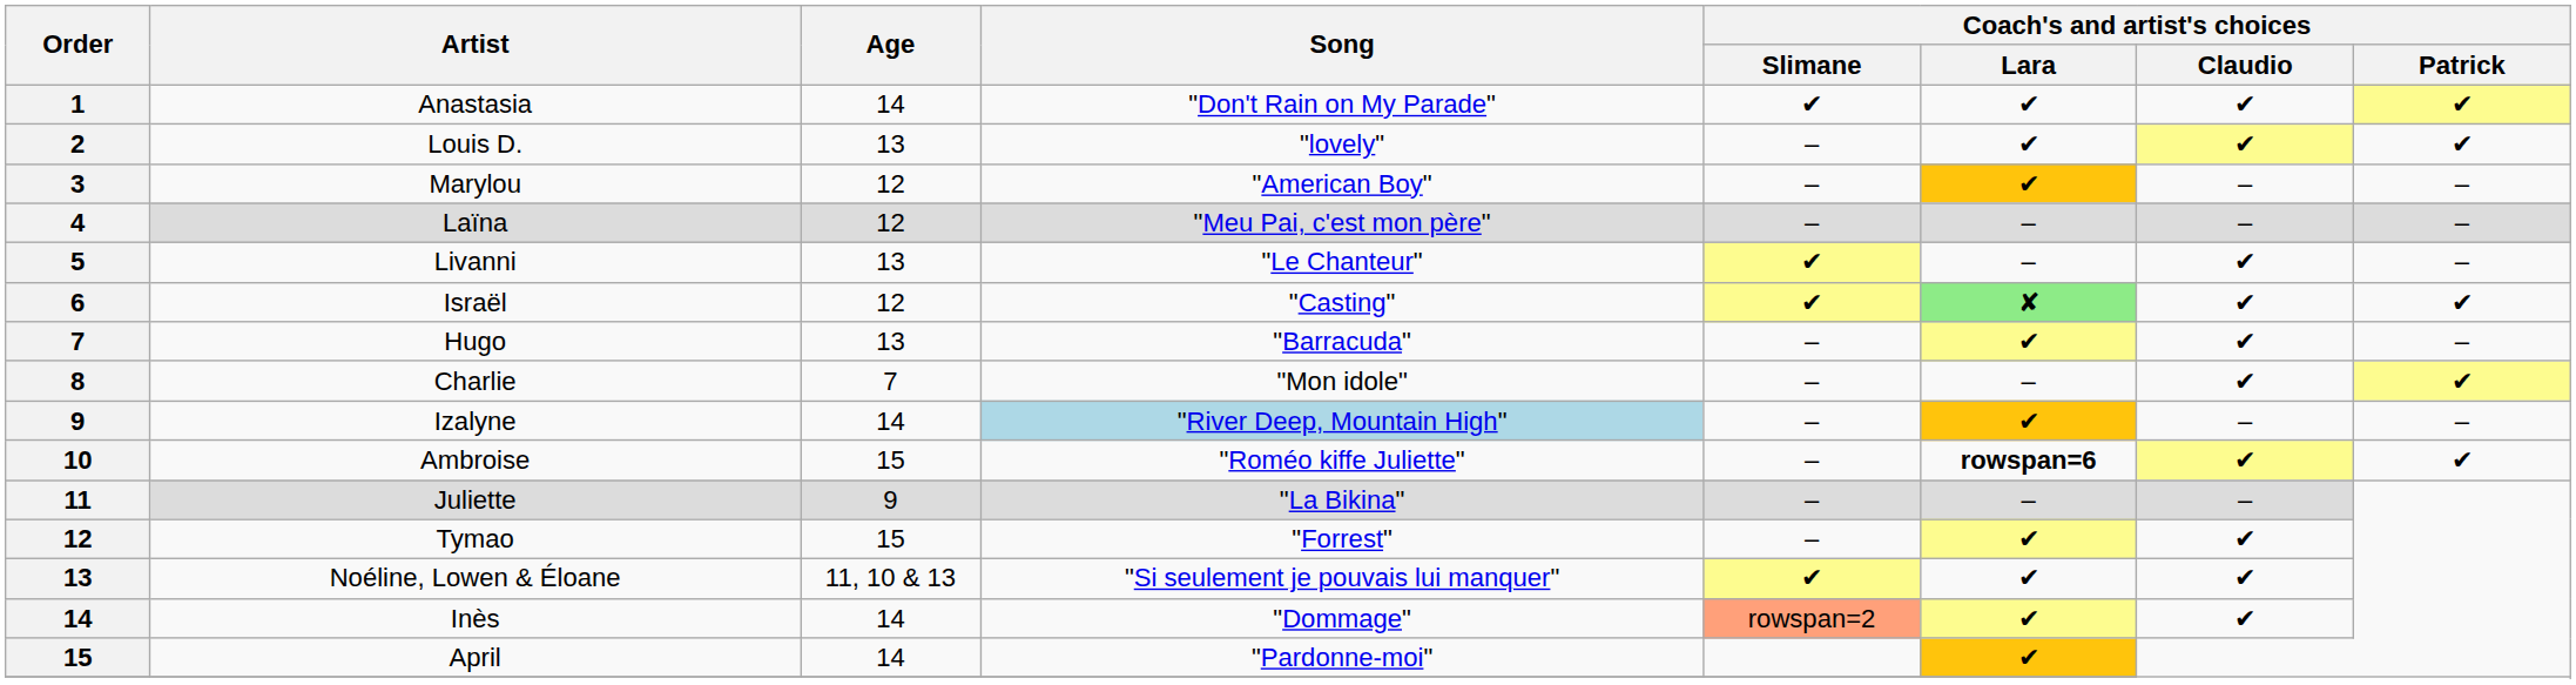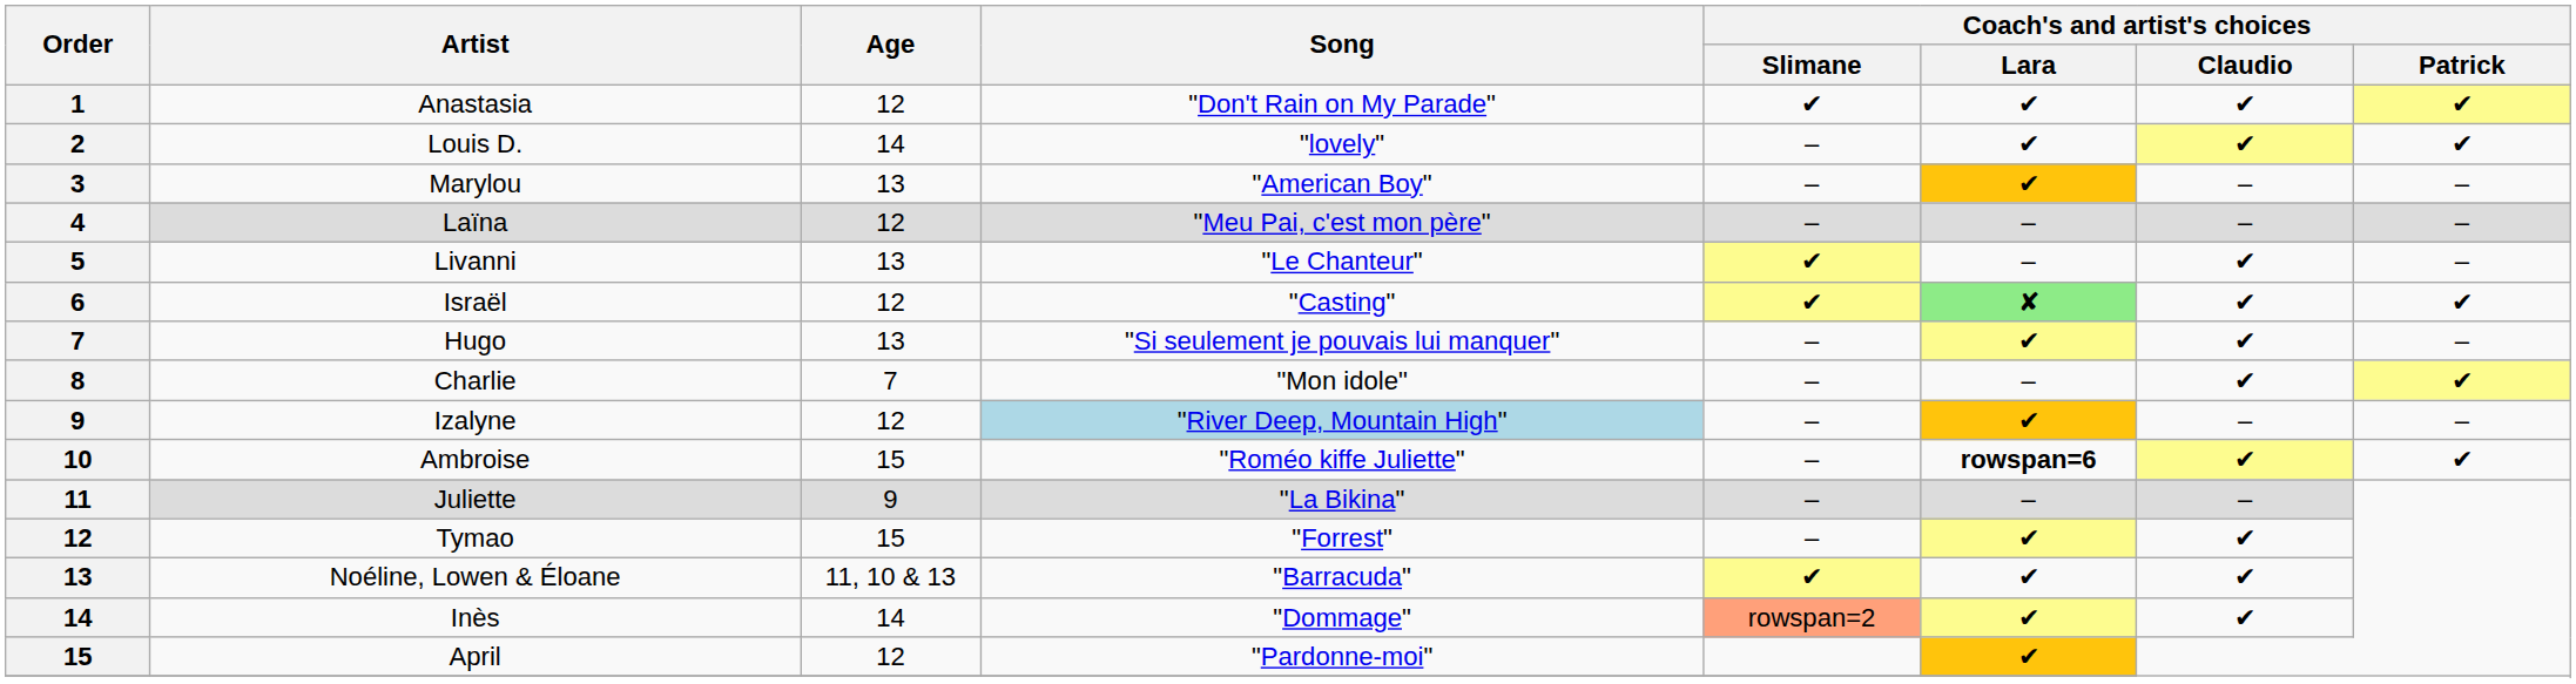Anastasia | Age: 14 -> 12
Louis D. | Age: 13 -> 14
Marylou | Age: 12 -> 13
Hugo | Song: "Barracuda" -> "Si seulement je pouvais lui manquer"
Izalyne | Age: 14 -> 12
Noéline, Lowen & Éloane | Song: "Si seulement je pouvais lui manquer" -> "Barracuda"
April | Age: 14 -> 12
